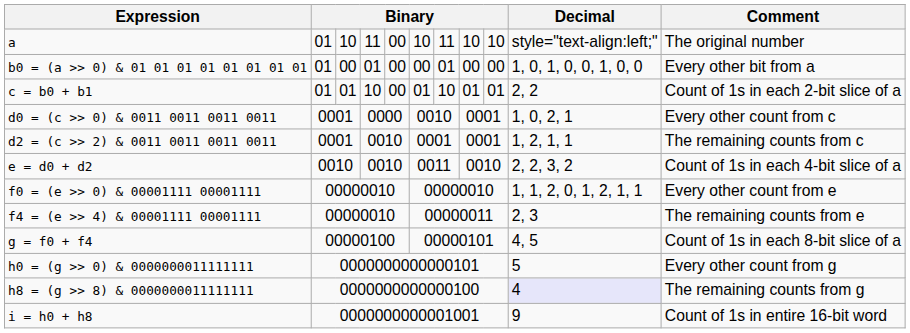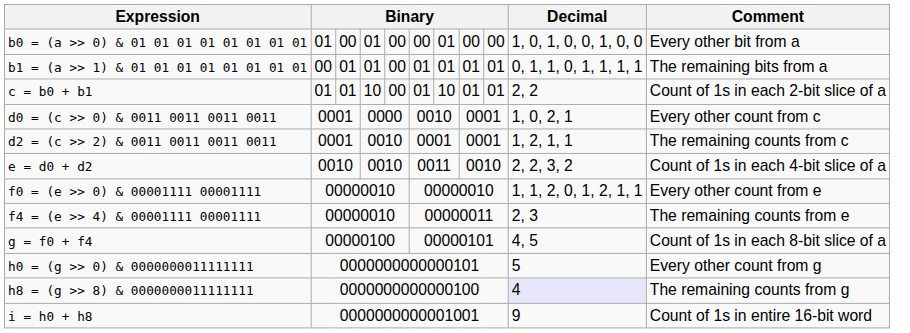- row: a | 01 | 10 | 11 | 00 | 10 | 11 | 10 | 10 | style="text-align:left;" | The original number
+ row: b1 = (a >> 1) & 01 01 01 01 01 01 01 01 | 00 | 01 | 01 | 00 | 01 | 01 | 01 | 01 | 0, 1, 1, 0, 1, 1, 1, 1 | The remaining bits from a
